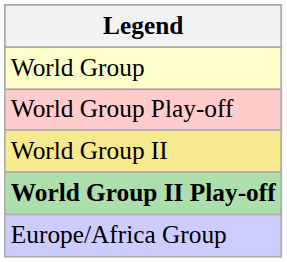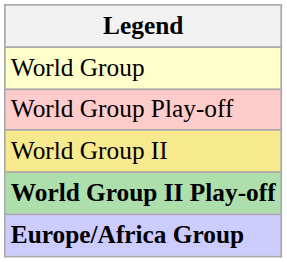row 6 | column 1: normal -> bold
